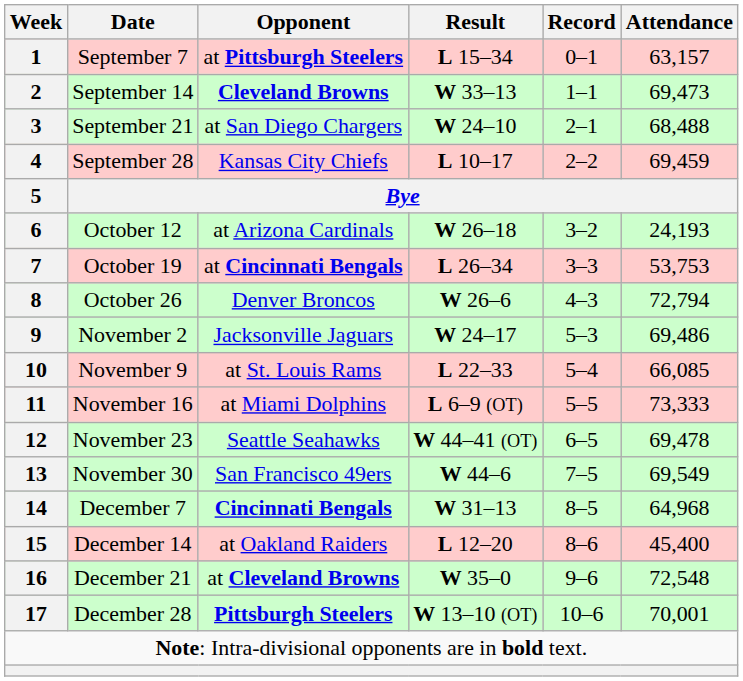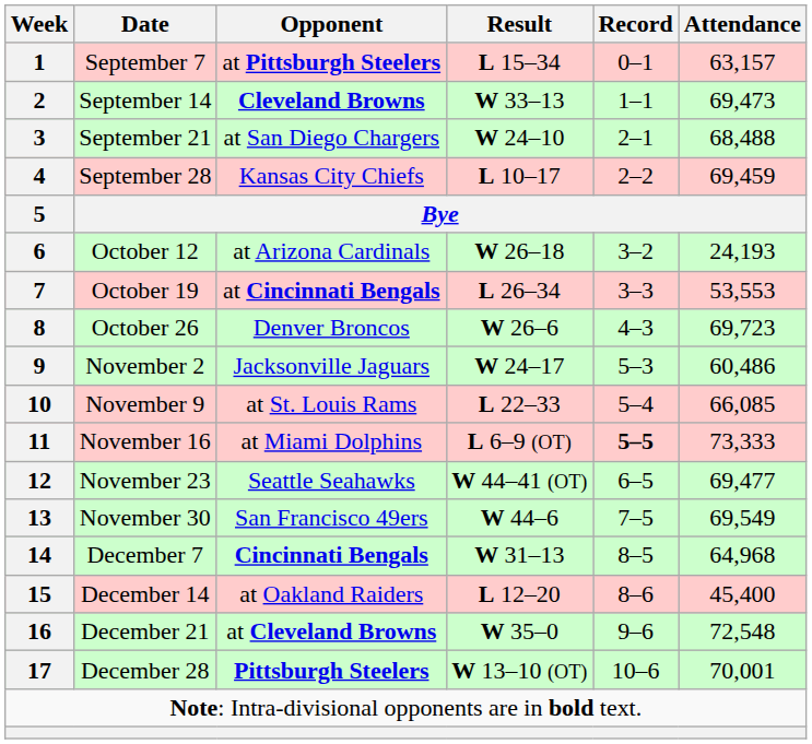7 | Attendance: 53,753 -> 53,553
8 | Attendance: 72,794 -> 69,723
9 | Attendance: 69,486 -> 60,486
11 | Record: normal -> bold
12 | Attendance: 69,478 -> 69,477
